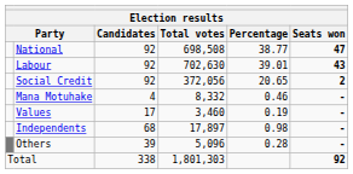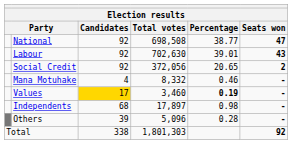Values | Candidates: no background -> gold background
Values | Percentage: normal -> bold
